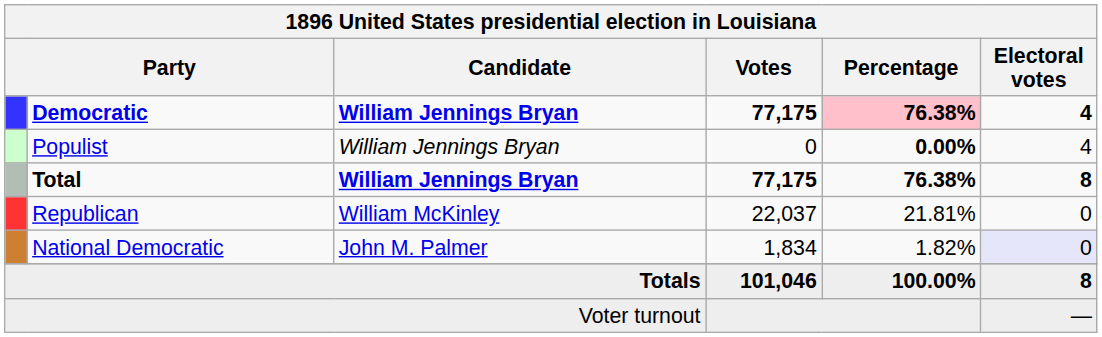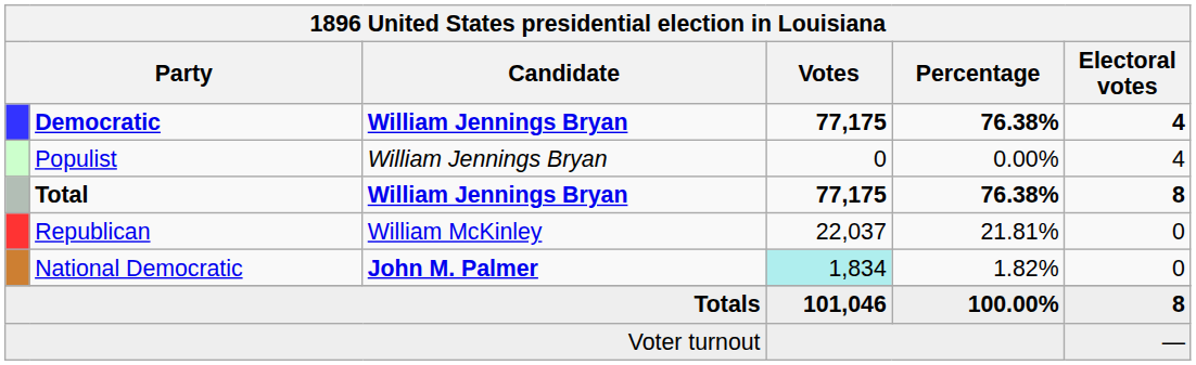Democratic | Percentage: pink background -> no background
Populist | Percentage: bold -> normal
National Democratic | Candidate: normal -> bold
National Democratic | Votes: no background -> paleturquoise background
National Democratic | Electoral votes: lavender background -> no background
